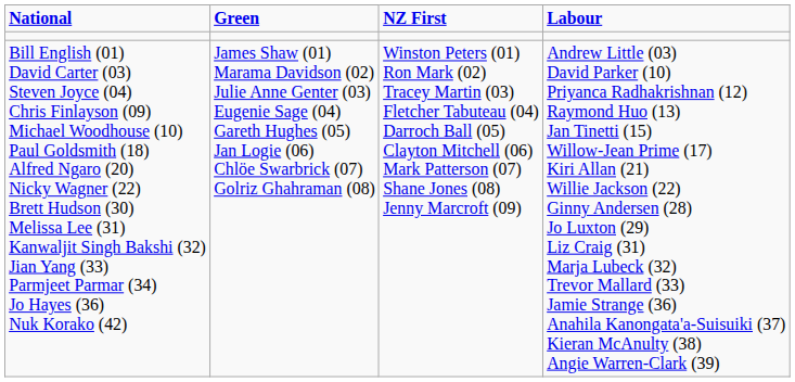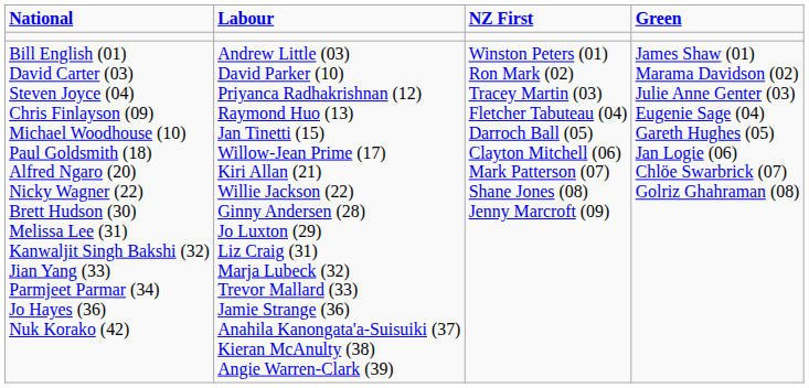columns swapped: Labour <-> Green
